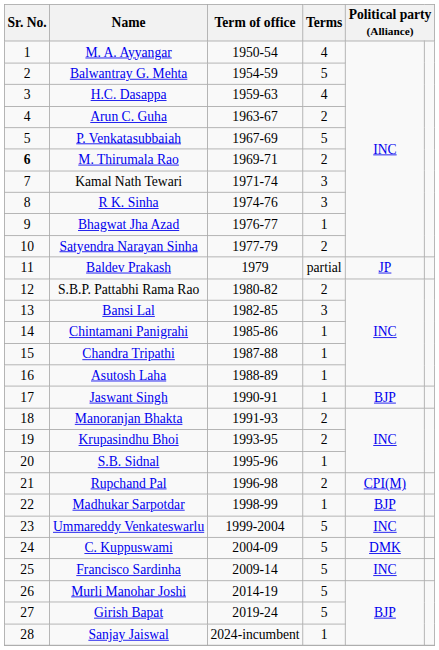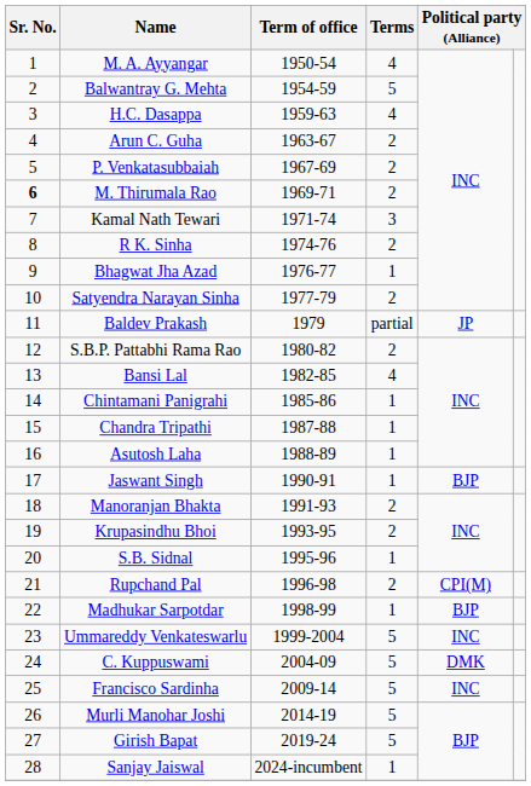P. Venkatasubbaiah | Terms: 5 -> 2
R K. Sinha | Terms: 3 -> 2
Bansi Lal | Terms: 3 -> 4
